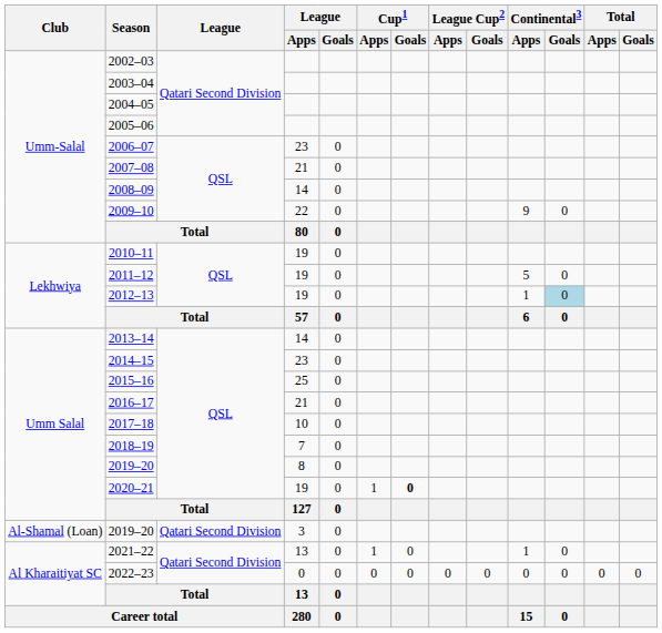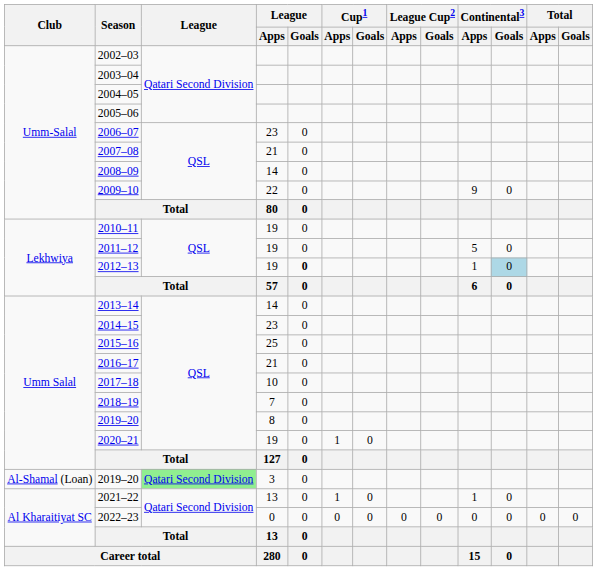2012–13 | League / Goals: normal -> bold
2020–21 | Cup1 / Goals: bold -> normal
2019–20 / 3 | League: no background -> lightgreen background
